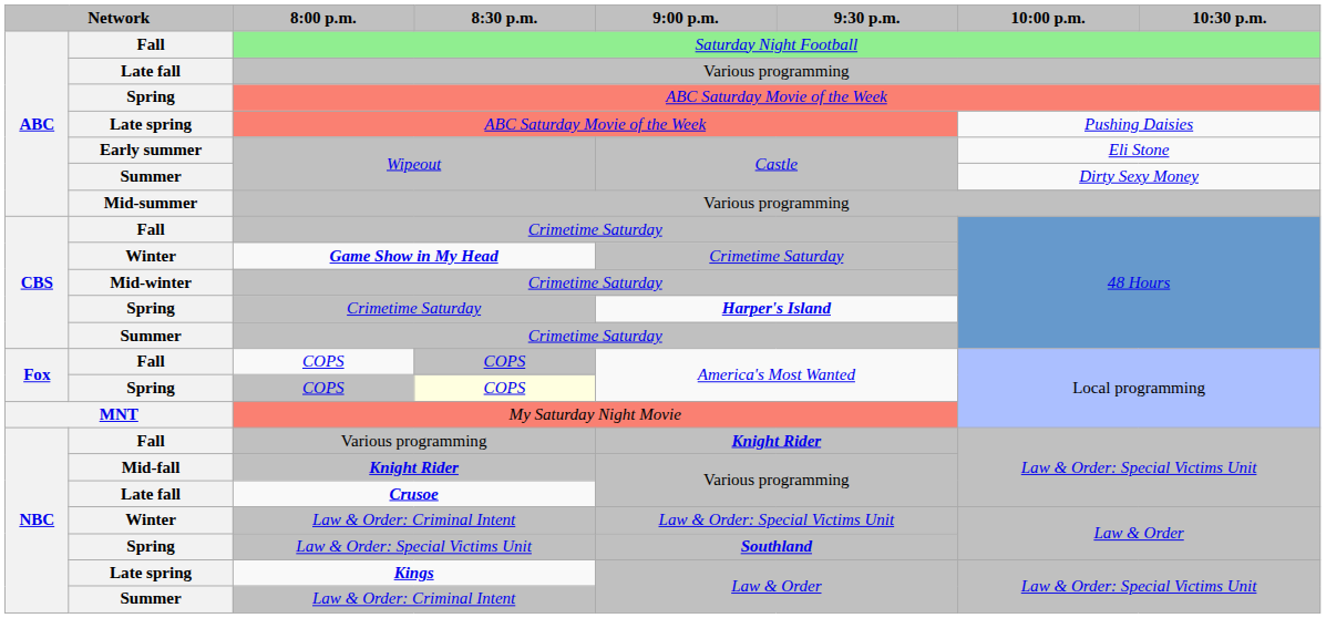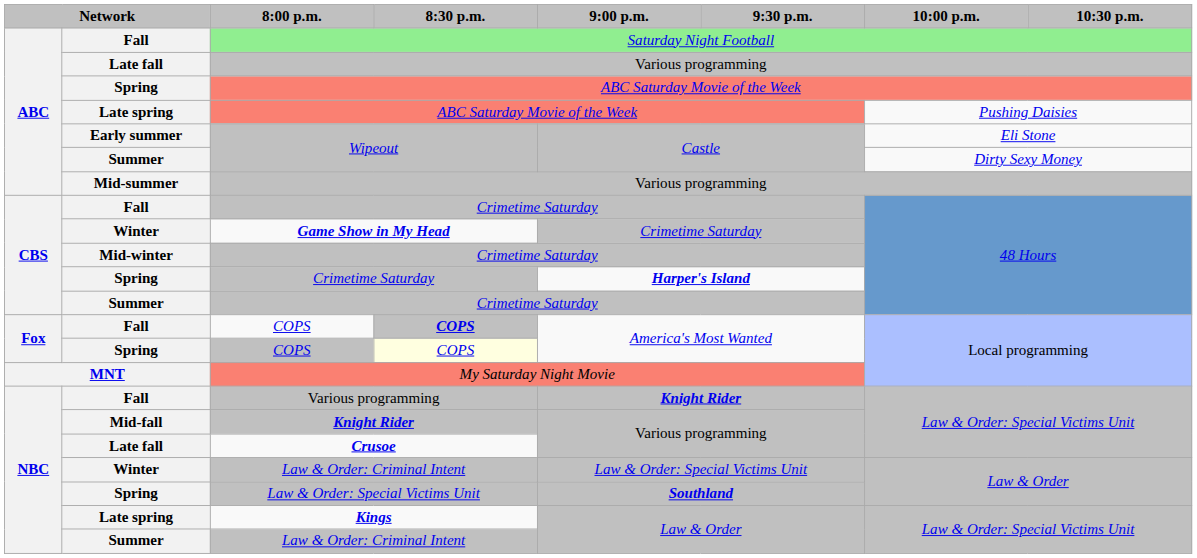Fall / COPS | 8:30 p.m.: normal -> bold
